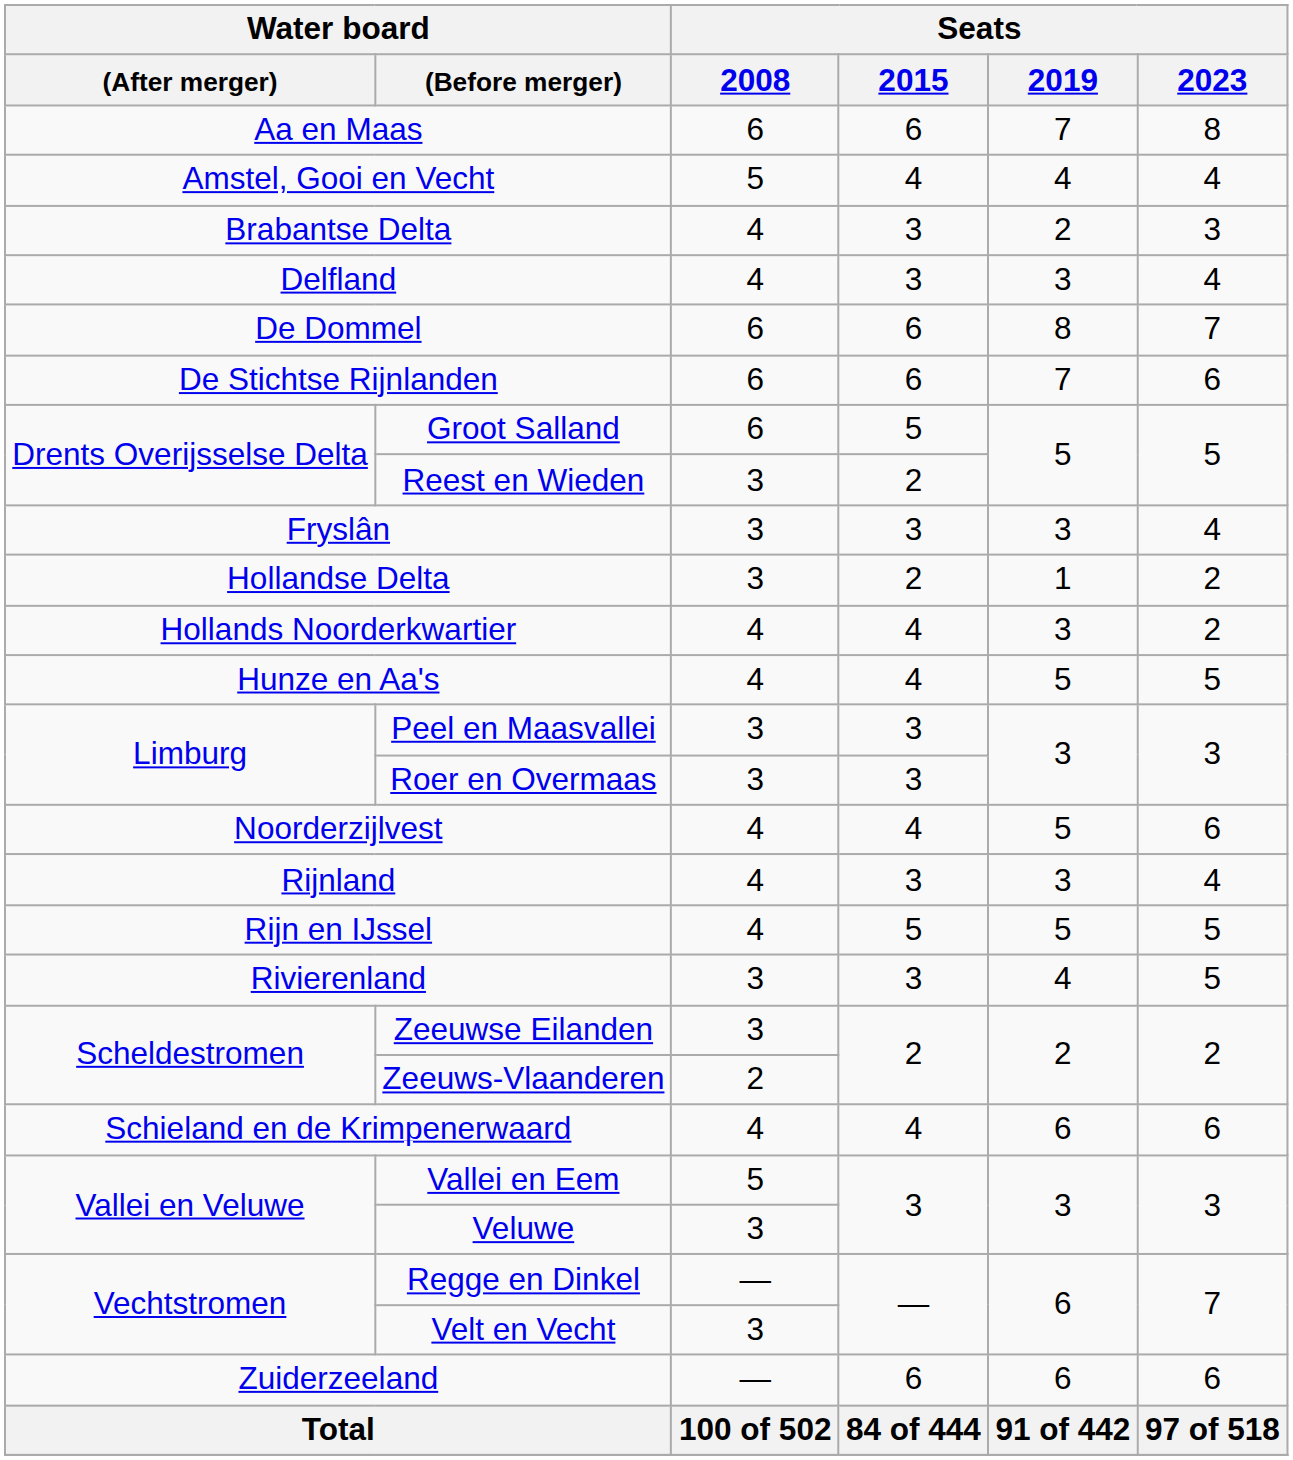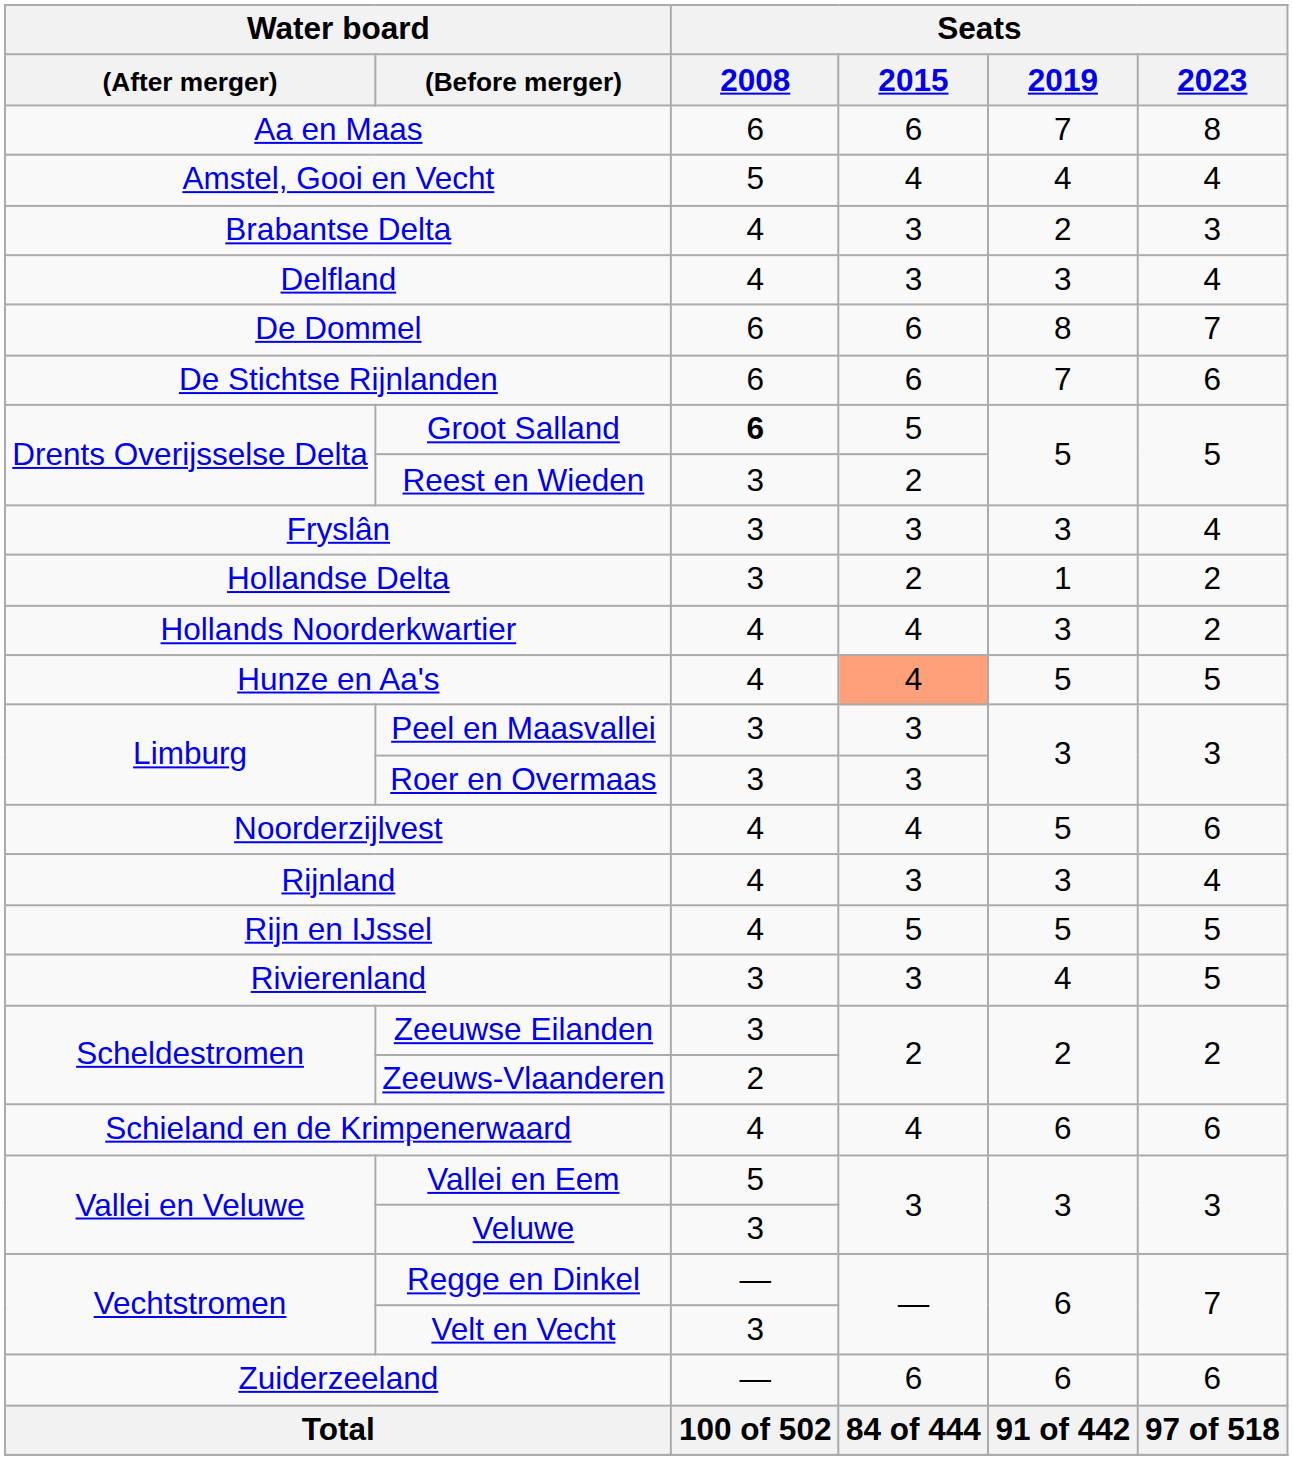Groot Salland | Seats / 2008: normal -> bold
Hunze en Aa's | Seats / 2015: no background -> lightsalmon background
